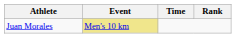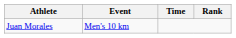Juan Morales | Event: khaki background -> no background
